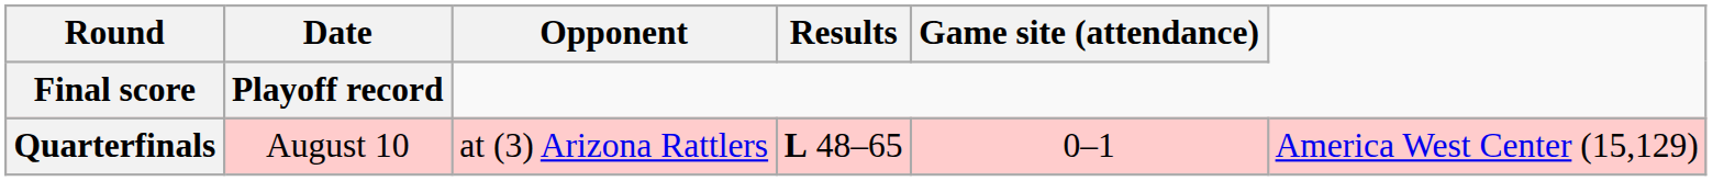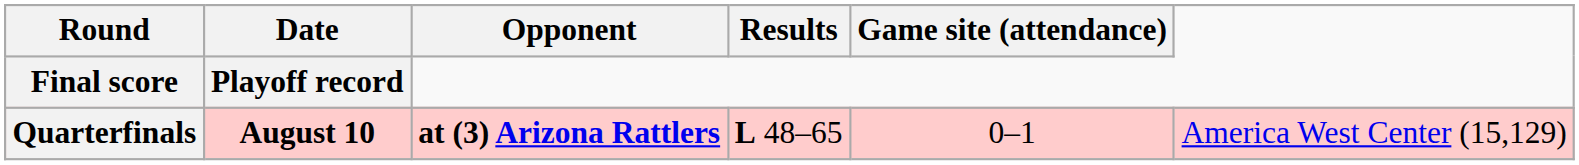Quarterfinals | Date / Playoff record: normal -> bold
Quarterfinals | Opponent: normal -> bold
